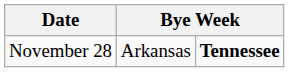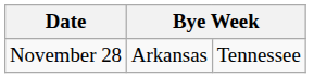November 28 | column 3: bold -> normal
